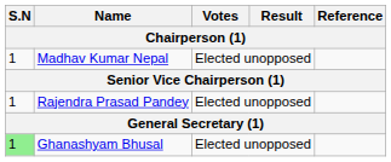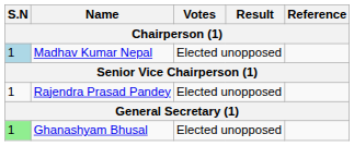Madhav Kumar Nepal | S.N: no background -> lightblue background
